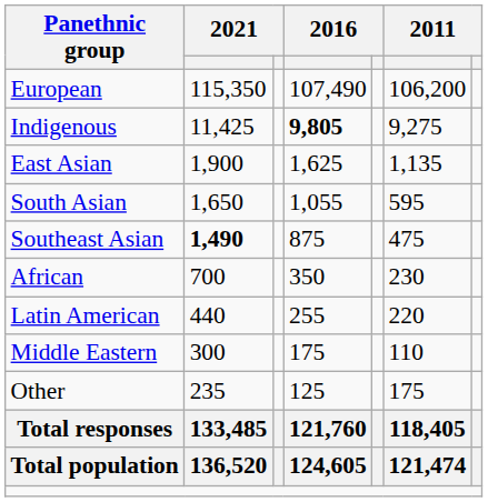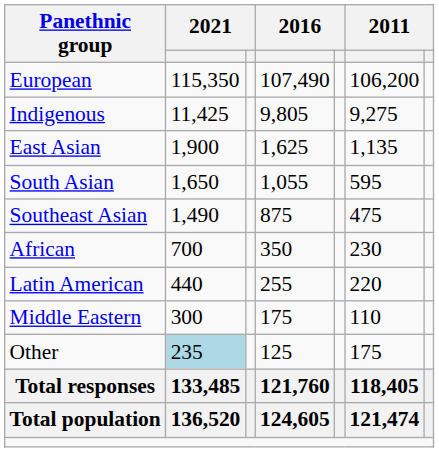Indigenous | column 4: bold -> normal
Southeast Asian | column 2: bold -> normal
Other | column 2: no background -> lightblue background
